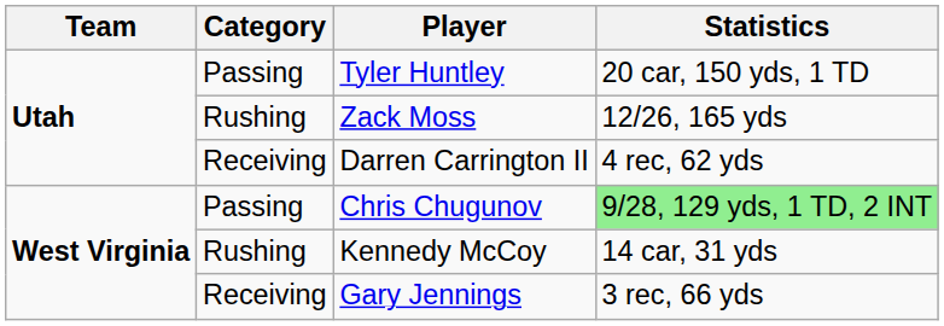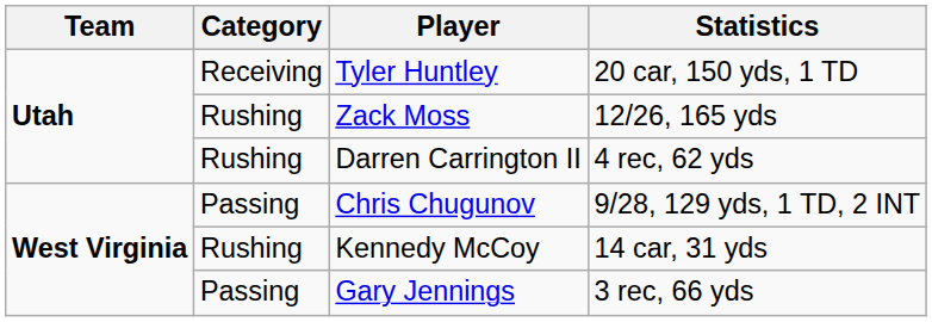Tyler Huntley | Category: Passing -> Receiving
Darren Carrington II | Category: Receiving -> Rushing
Chris Chugunov | Statistics: lightgreen background -> no background
Gary Jennings | Category: Receiving -> Passing
